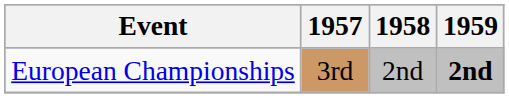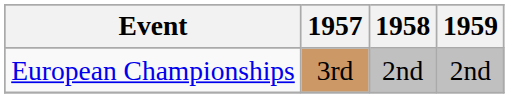European Championships | 1959: bold -> normal
